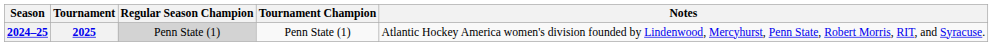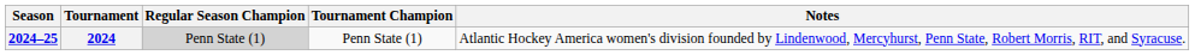2024–25 | Tournament: 2025 -> 2024
